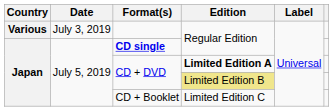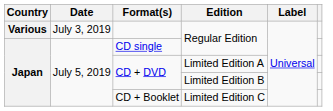CD single | Format(s): bold -> normal
CD + DVD / Limited Edition A | Edition: bold -> normal
CD + DVD / Limited Edition B | Edition: khaki background -> no background
